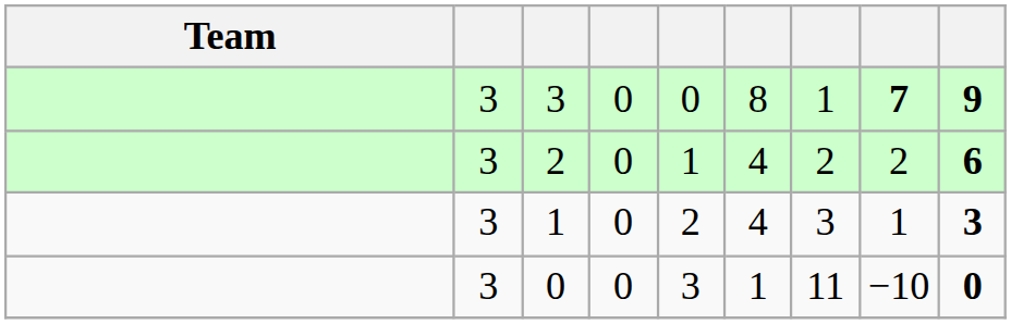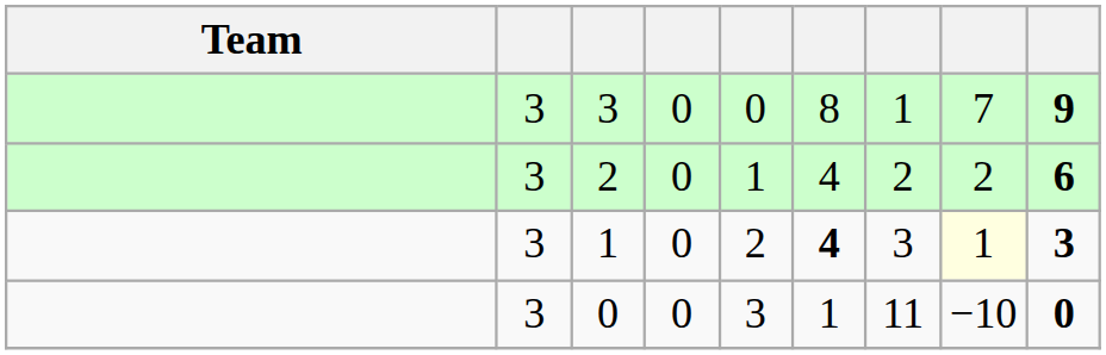row 2 | column 8: bold -> normal
row 4 | column 6: normal -> bold
row 4 | column 8: no background -> lightyellow background
